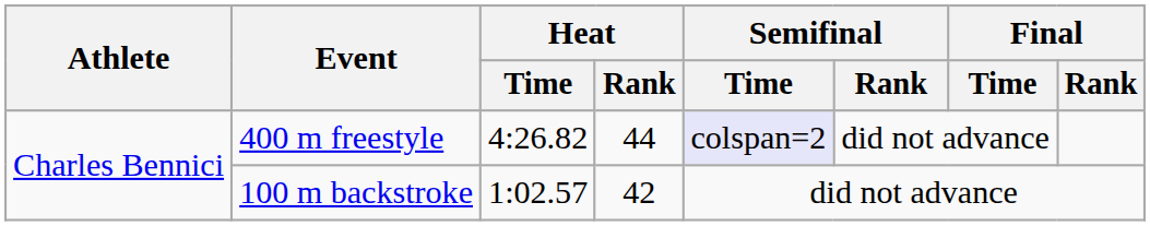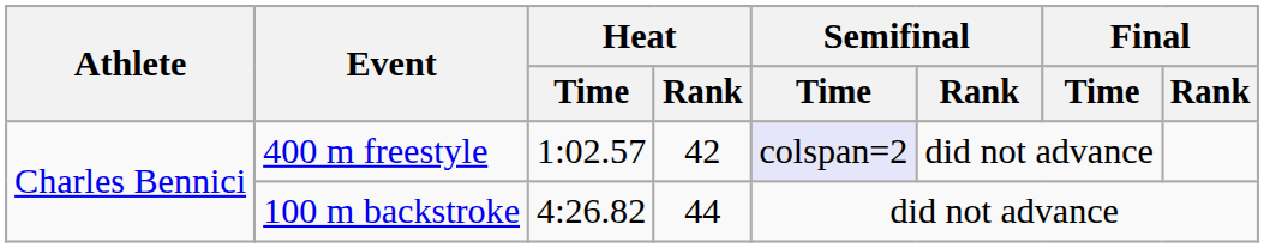400 m freestyle | Heat / Time: 4:26.82 -> 1:02.57
400 m freestyle | Heat / Rank: 44 -> 42
100 m backstroke | Heat / Time: 1:02.57 -> 4:26.82
100 m backstroke | Heat / Rank: 42 -> 44
